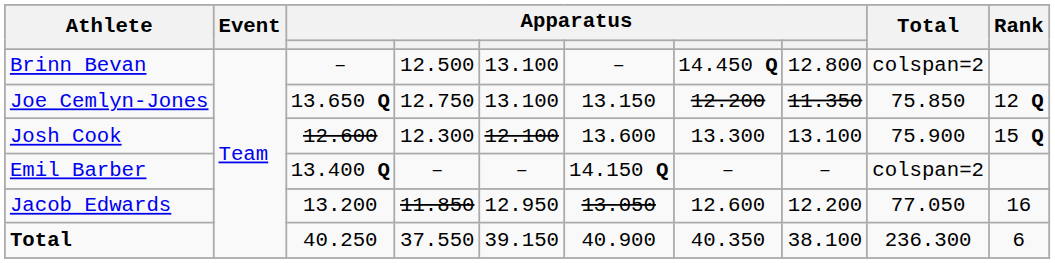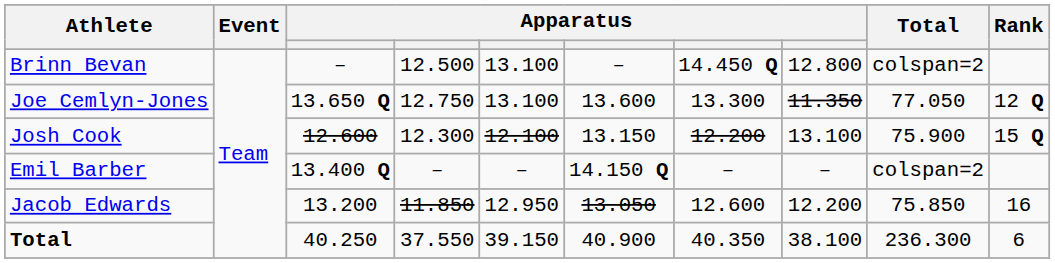Joe Cemlyn-Jones | column 6: 13.150 -> 13.600
Joe Cemlyn-Jones | column 7: 12.200 -> 13.300
Joe Cemlyn-Jones | Total: 75.850 -> 77.050
Josh Cook | column 6: 13.600 -> 13.150
Josh Cook | column 7: 13.300 -> 12.200
Jacob Edwards | Total: 77.050 -> 75.850
